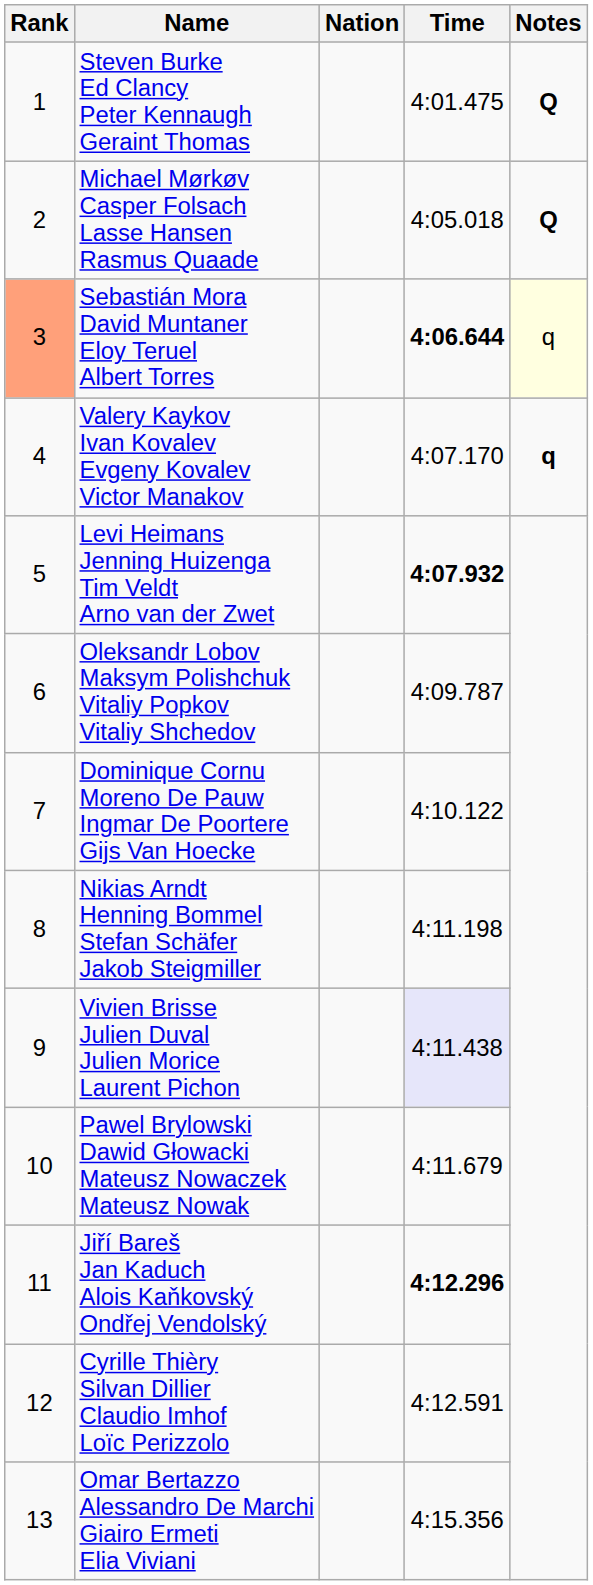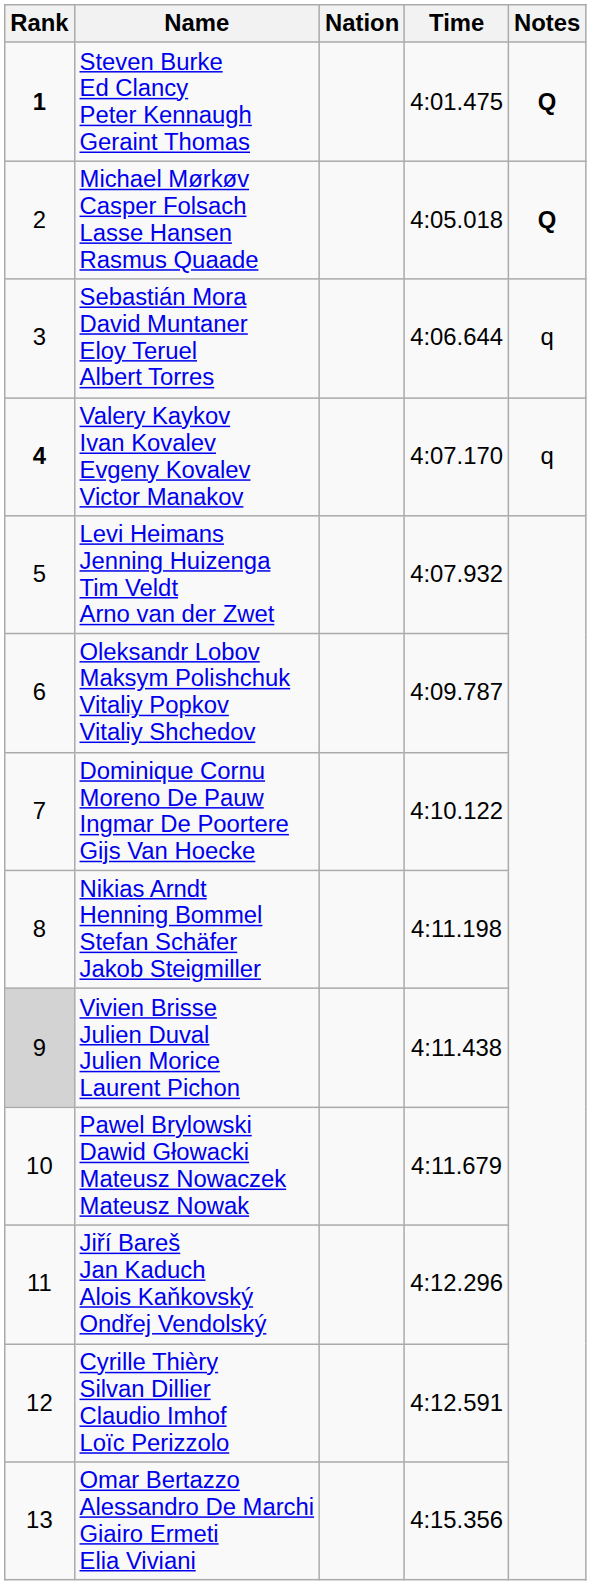Steven Burke Ed Clancy Peter Kennaugh Geraint Thomas | Rank: normal -> bold
Sebastián Mora David Muntaner Eloy Teruel Albert Torres | Rank: lightsalmon background -> no background
Sebastián Mora David Muntaner Eloy Teruel Albert Torres | Time: bold -> normal
Sebastián Mora David Muntaner Eloy Teruel Albert Torres | Notes: lightyellow background -> no background
Valery Kaykov Ivan Kovalev Evgeny Kovalev Victor Manakov | Rank: normal -> bold
Valery Kaykov Ivan Kovalev Evgeny Kovalev Victor Manakov | Notes: bold -> normal
Levi Heimans Jenning Huizenga Tim Veldt Arno van der Zwet | Time: bold -> normal
Vivien Brisse Julien Duval Julien Morice Laurent Pichon | Rank: no background -> lightgrey background
Vivien Brisse Julien Duval Julien Morice Laurent Pichon | Time: lavender background -> no background
Jiří Bareš Jan Kaduch Alois Kaňkovský Ondřej Vendolský | Time: bold -> normal
